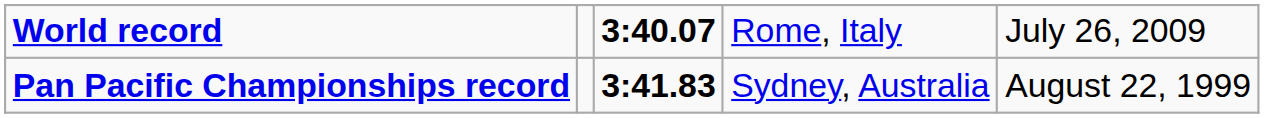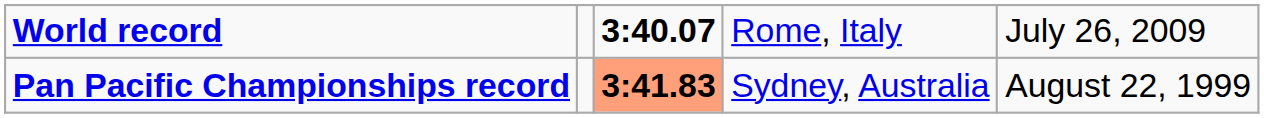Pan Pacific Championships record | column 3: no background -> lightsalmon background
